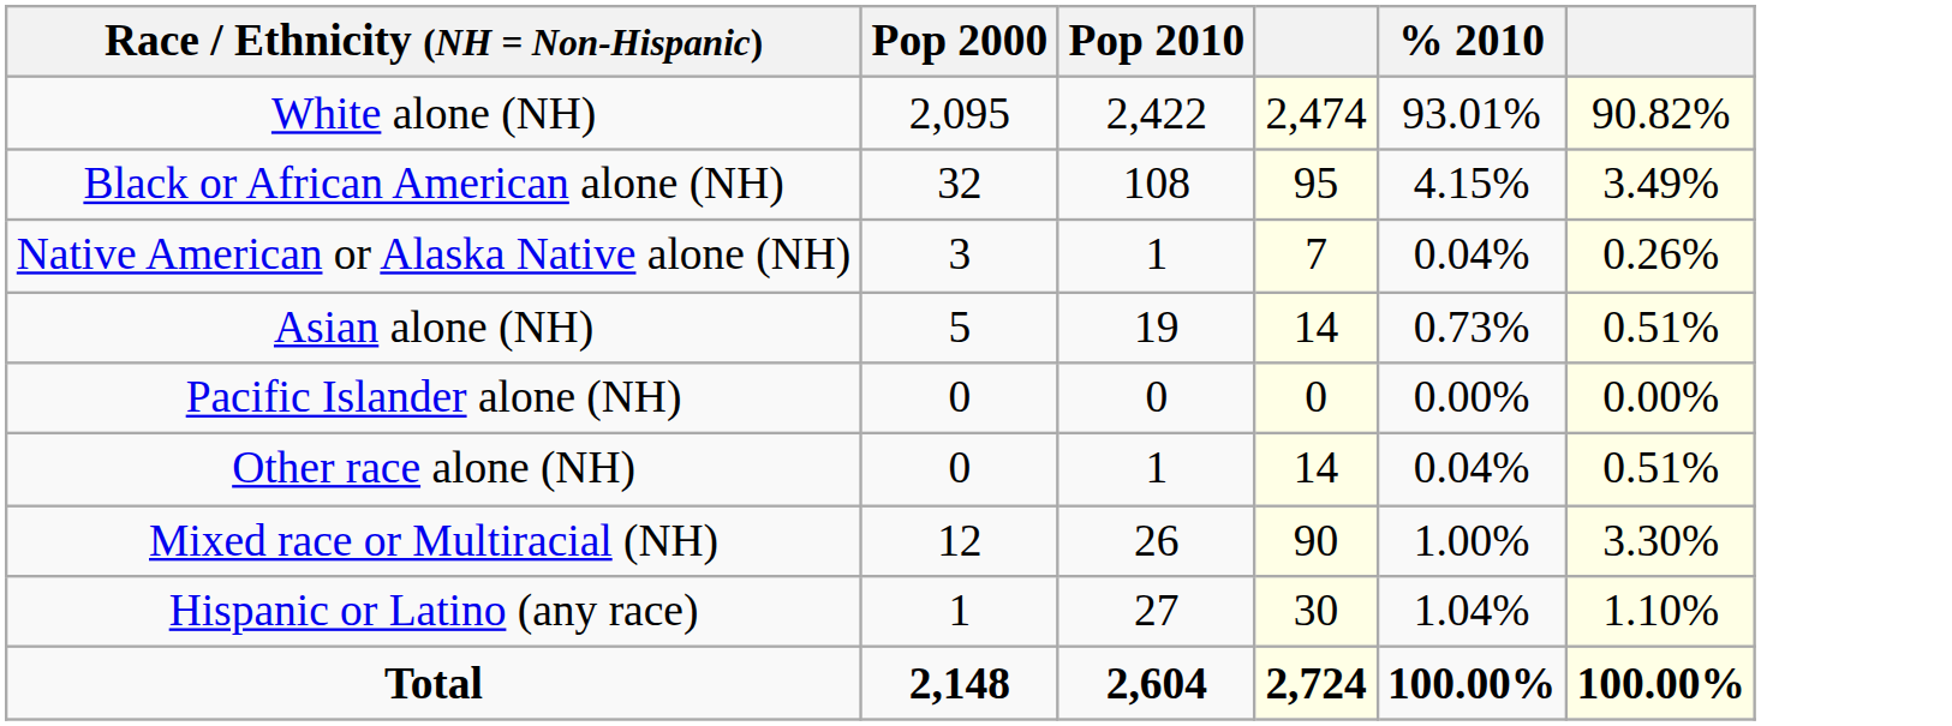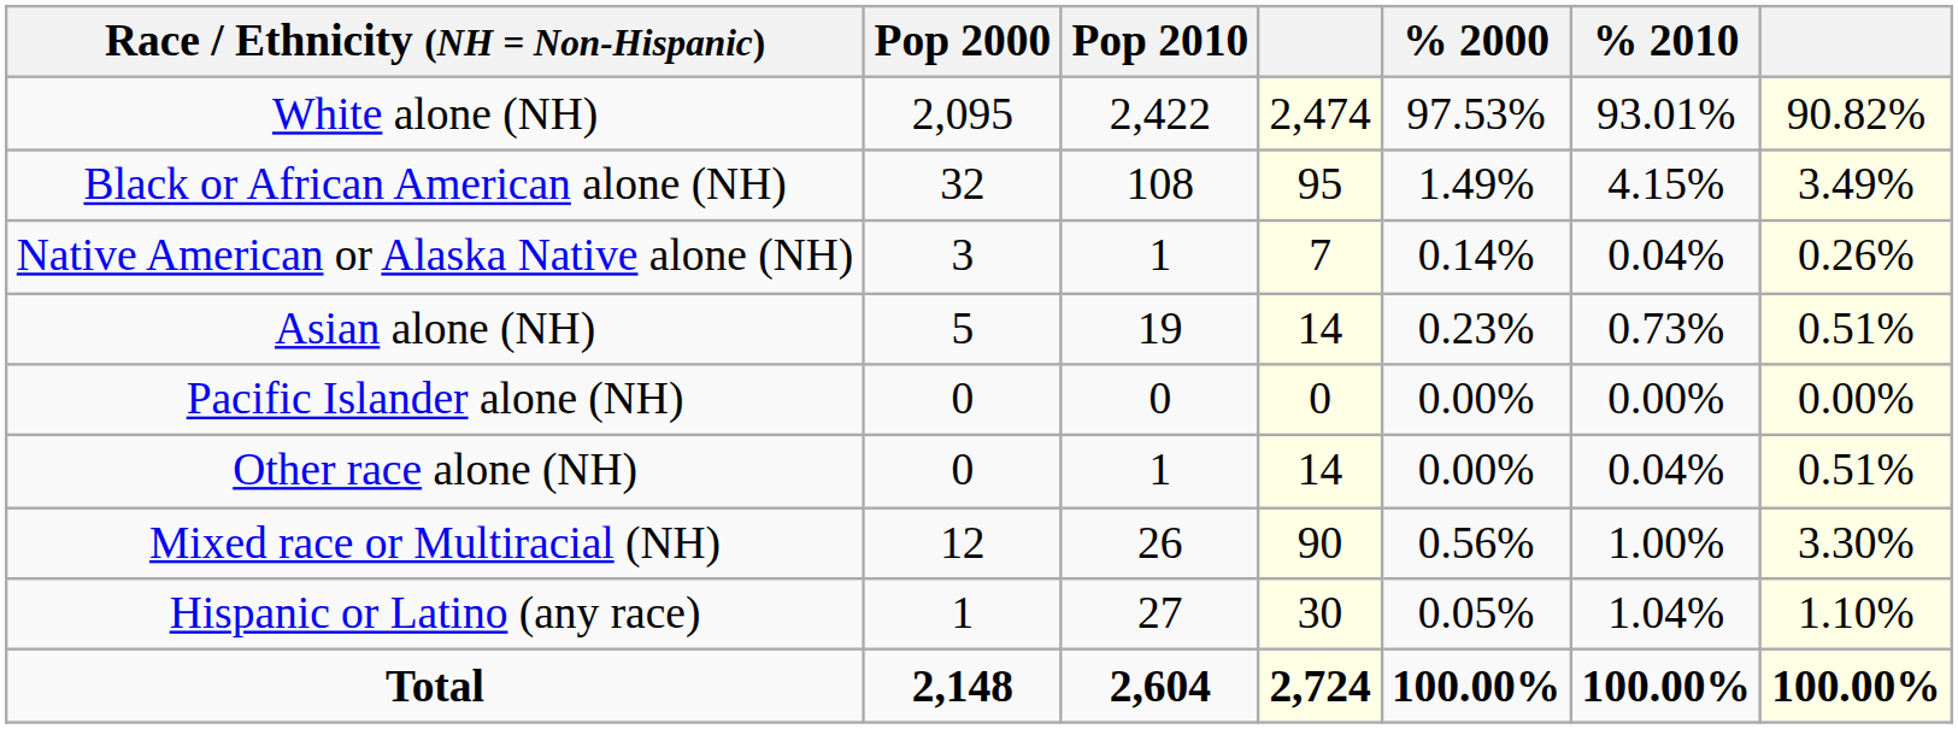+ column: % 2000 | 97.53% | 1.49% | 0.14% | 0.23% | 0.00% | 0.00% | 0.56% | 0.05% | 100.00%
